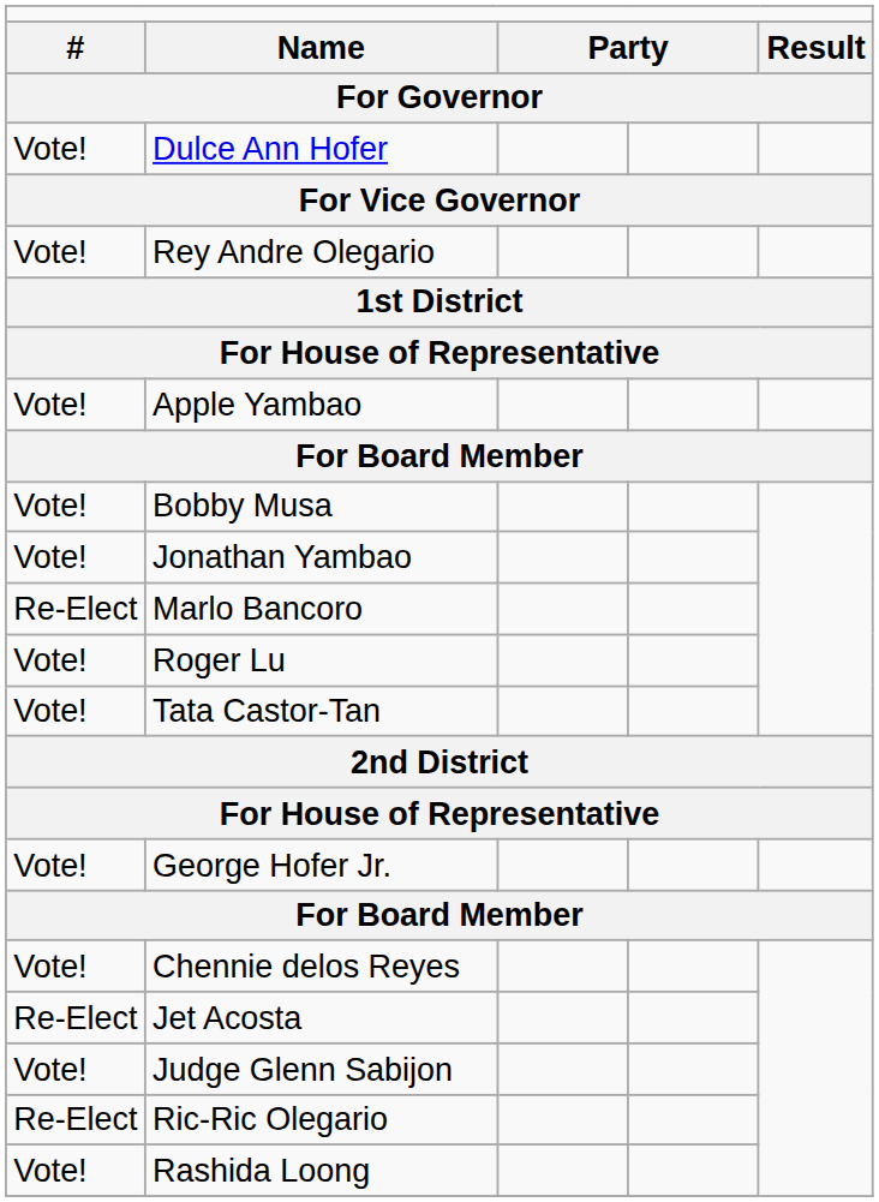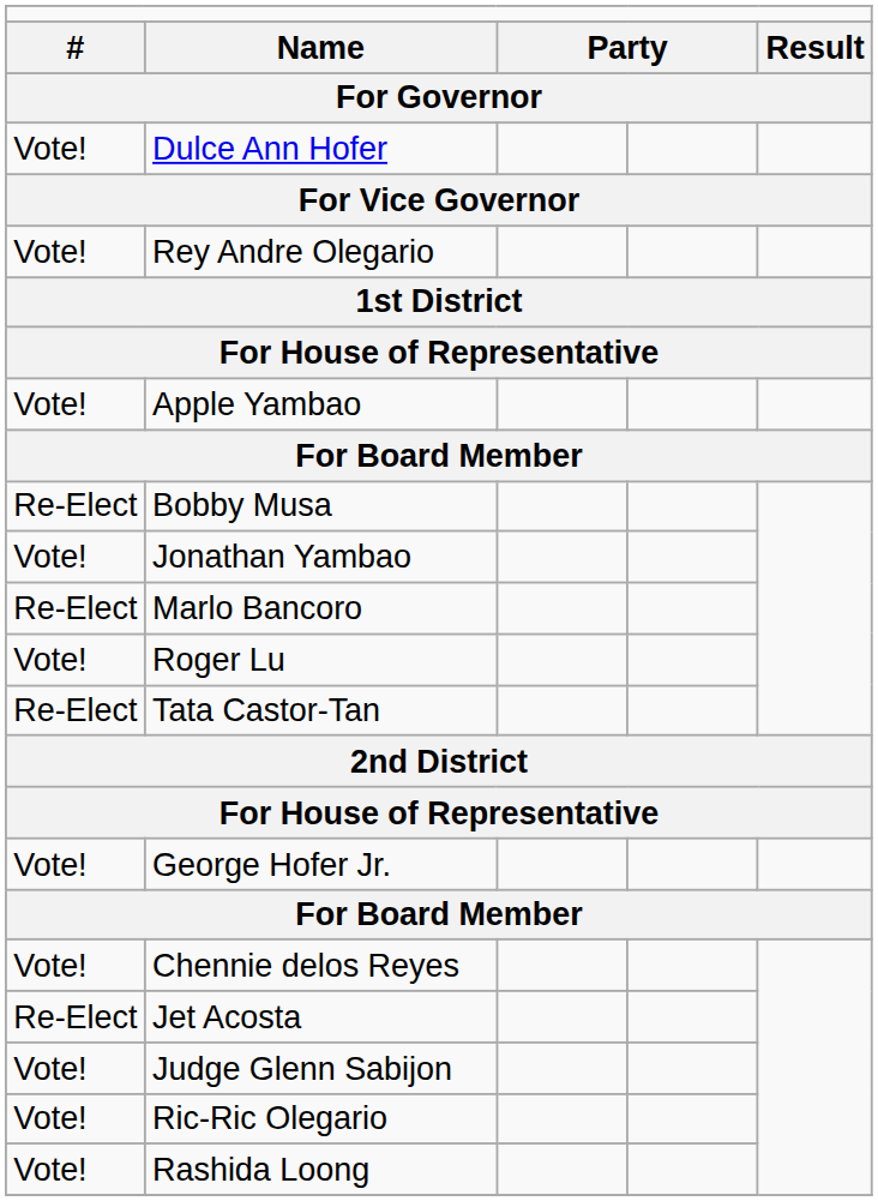Bobby Musa | column 1: Vote! -> Re-Elect
Tata Castor-Tan | column 1: Vote! -> Re-Elect
Ric-Ric Olegario | column 1: Re-Elect -> Vote!
